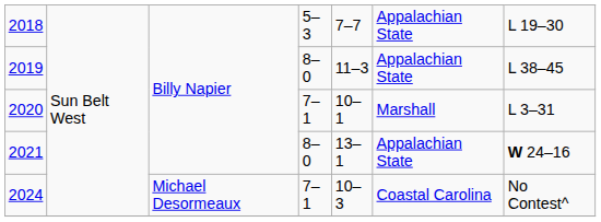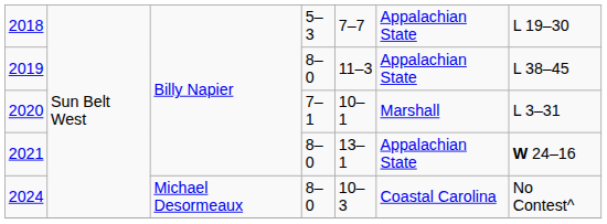2024 | column 4: 7–1 -> 8–0
